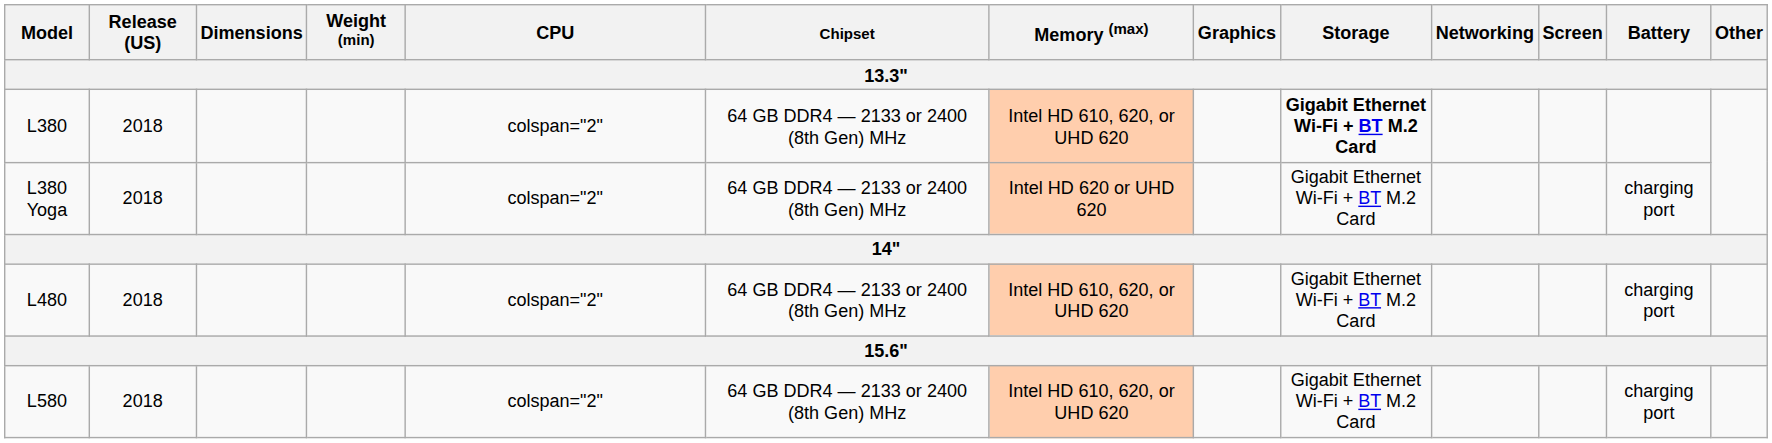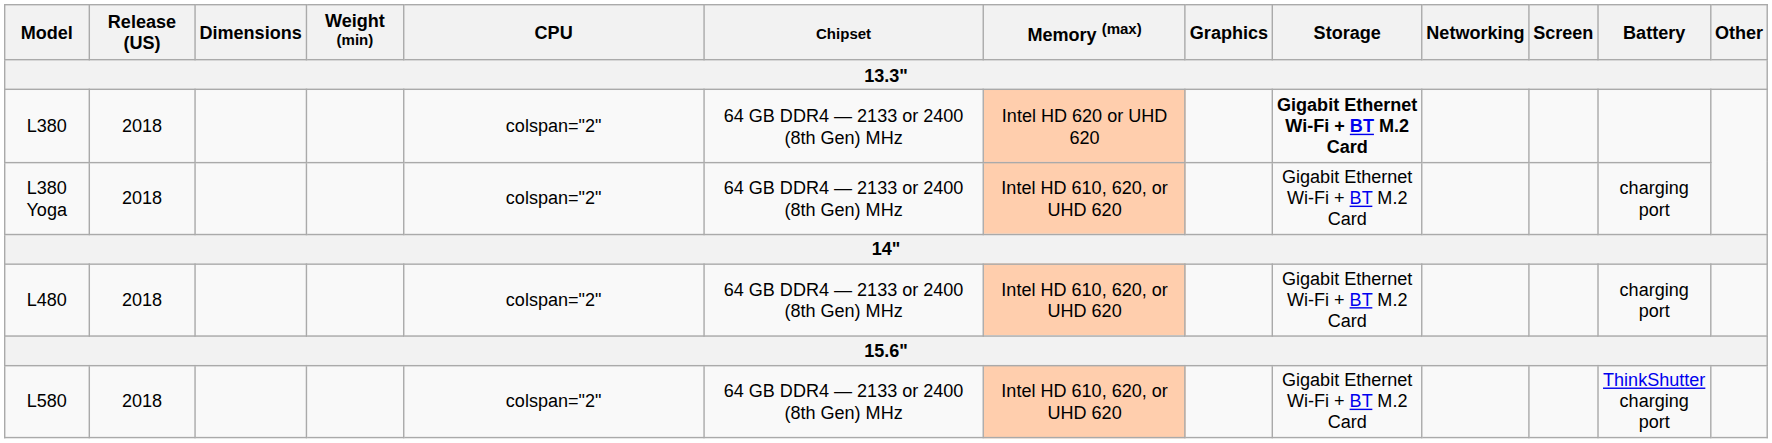L380 | Memory (max): Intel HD 610, 620, or UHD 620 -> Intel HD 620 or UHD 620
L380 Yoga | Memory (max): Intel HD 620 or UHD 620 -> Intel HD 610, 620, or UHD 620
L580 | Battery: charging port -> ThinkShutter charging port
